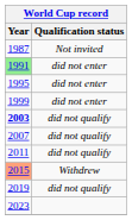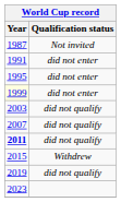1991 | Year: lightgreen background -> no background
1999 | Year: no background -> lightyellow background
2003 | Year: bold -> normal
2011 | Year: normal -> bold
2015 | Year: lightsalmon background -> no background
